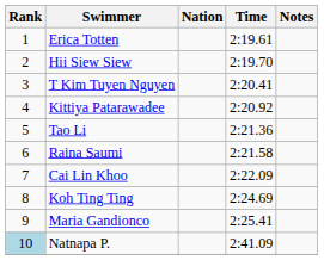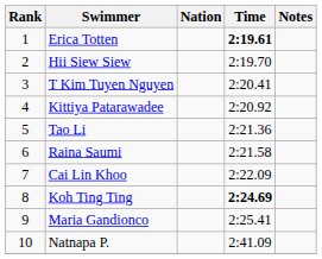Erica Totten | Time: normal -> bold
Koh Ting Ting | Time: normal -> bold
Natnapa P. | Rank: lightblue background -> no background
